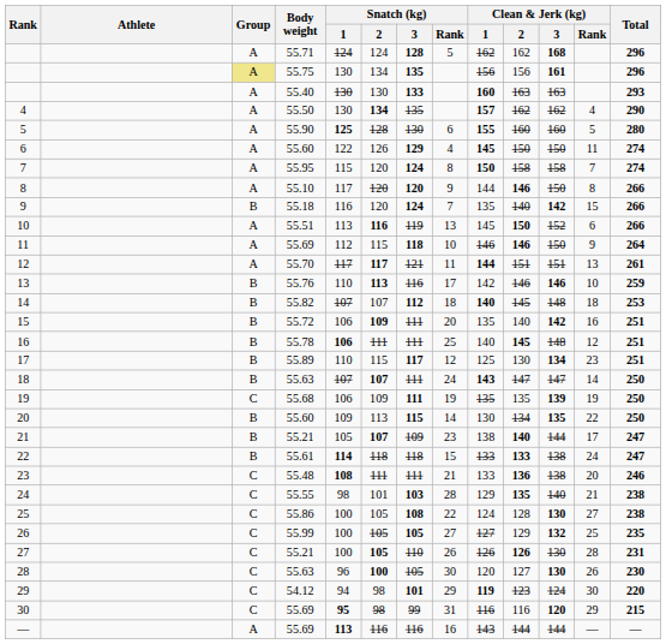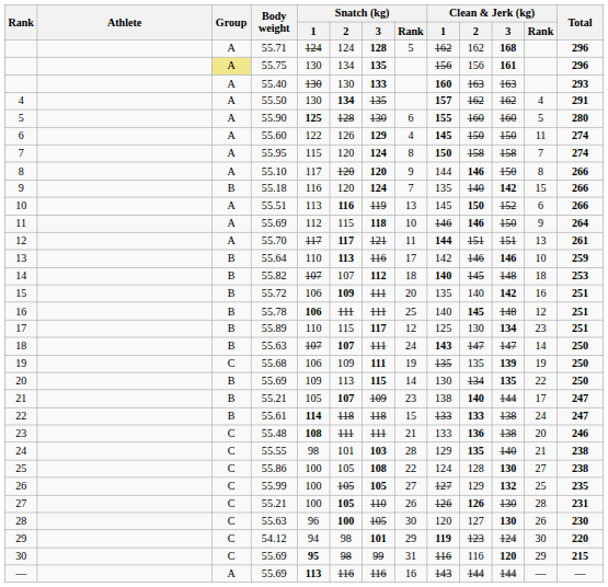row 6 | Total: 290 -> 291
row 15 | Body weight: 55.76 -> 55.64
row 22 | Body weight: 55.60 -> 55.69
